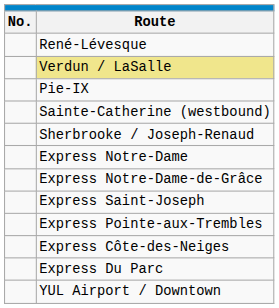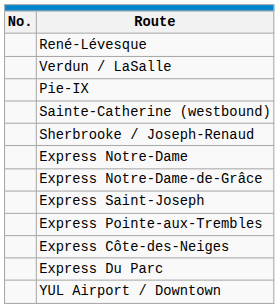Verdun / LaSalle | Route: khaki background -> no background
